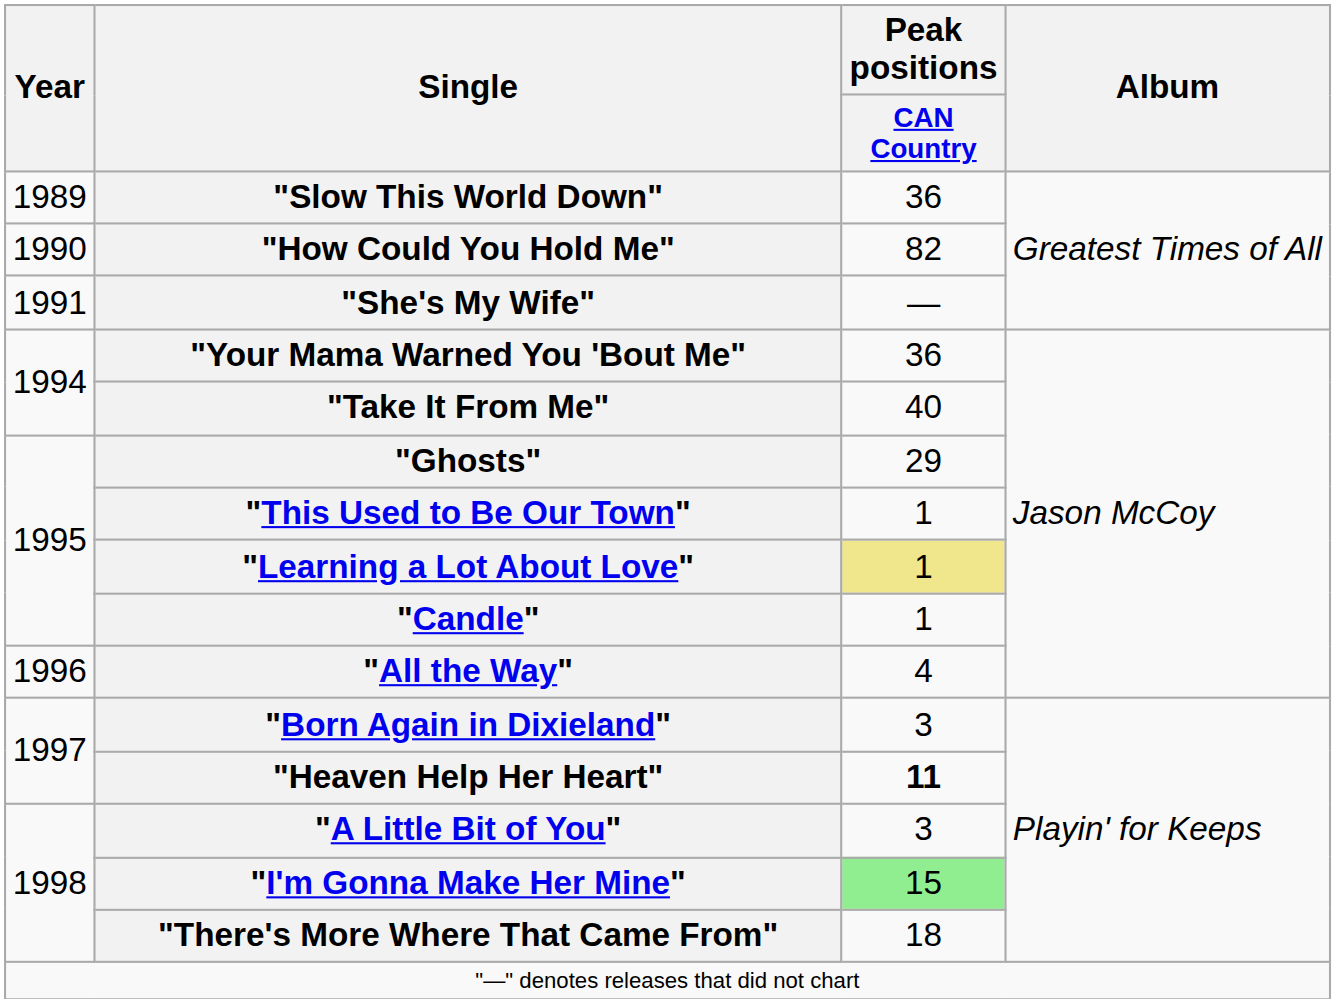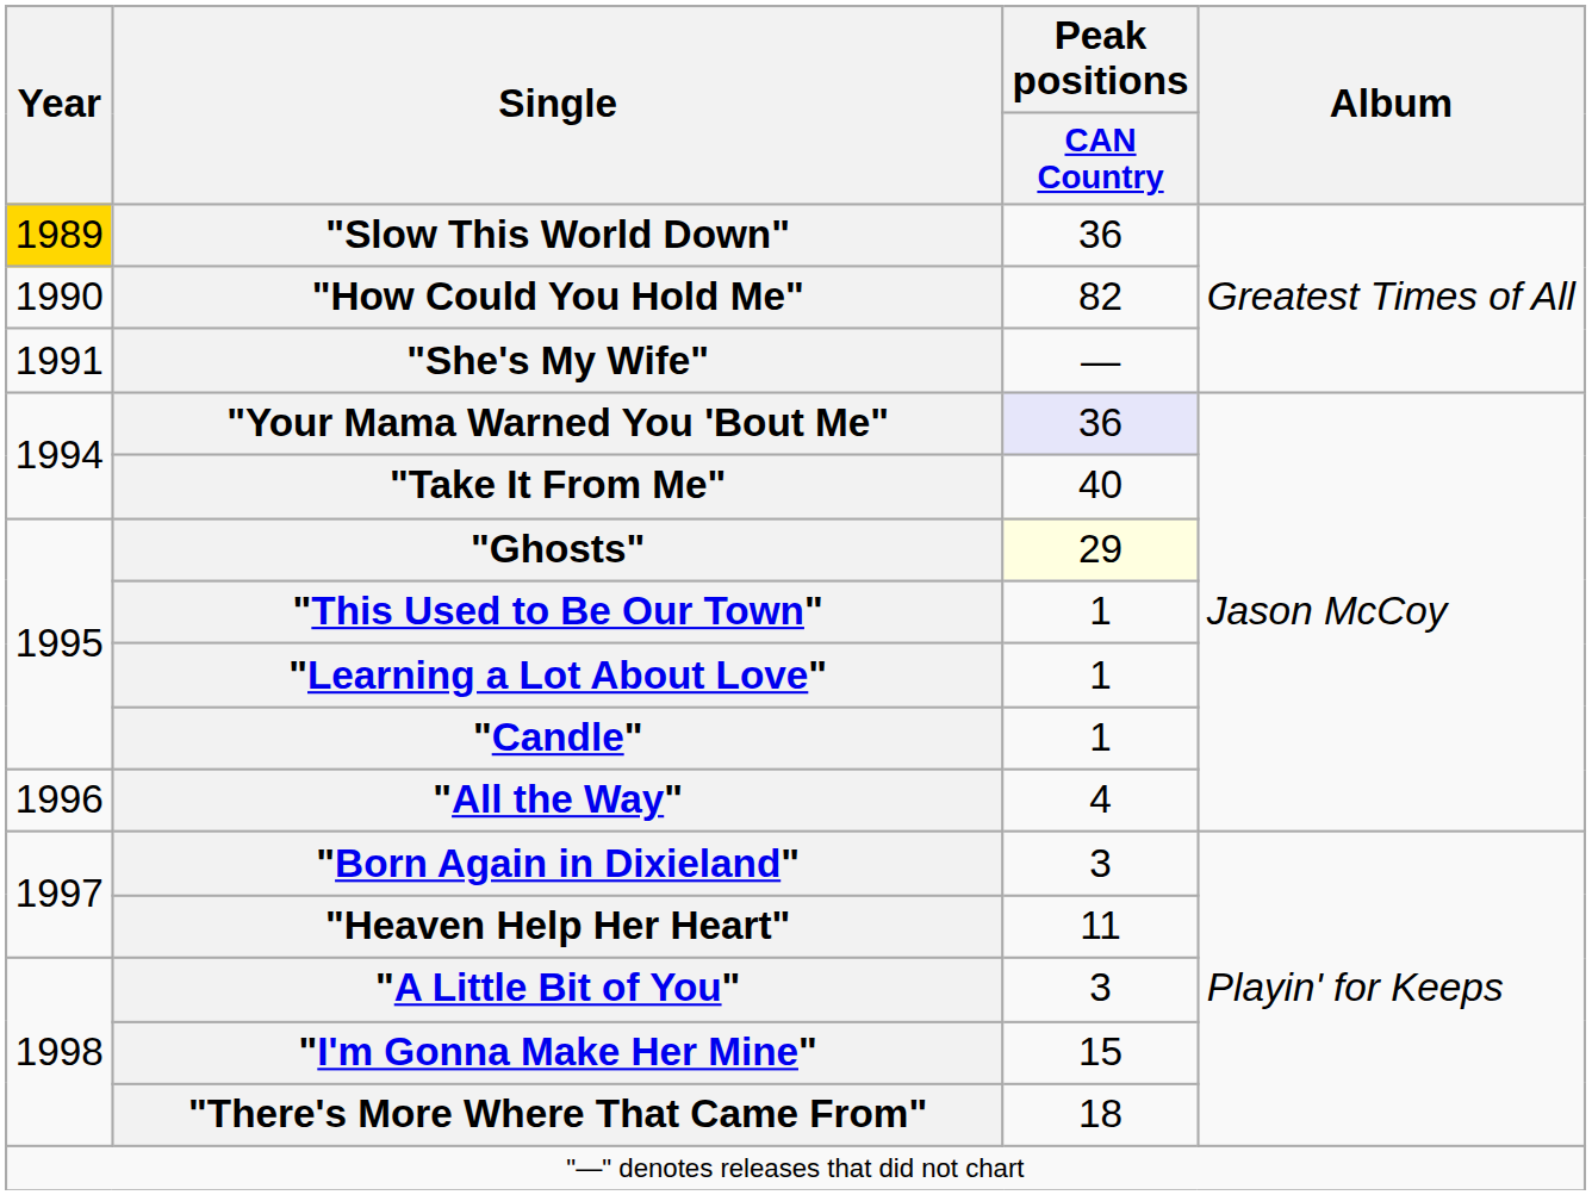"Slow This World Down" | Year: no background -> gold background
"Your Mama Warned You 'Bout Me" | Peak positions / CAN Country: no background -> lavender background
"Ghosts" | Peak positions / CAN Country: no background -> lightyellow background
"Learning a Lot About Love" | Peak positions / CAN Country: khaki background -> no background
"Heaven Help Her Heart" | Peak positions / CAN Country: bold -> normal
"I'm Gonna Make Her Mine" | Peak positions / CAN Country: lightgreen background -> no background
